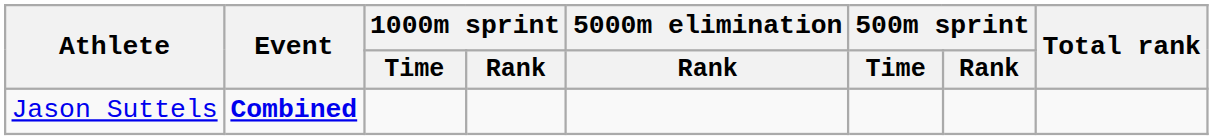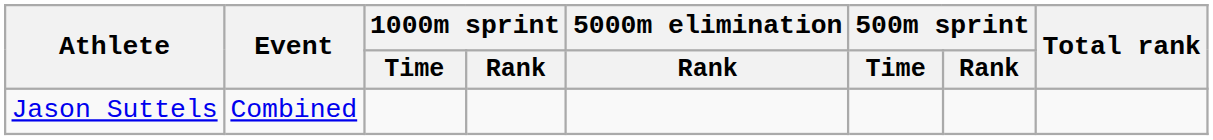row 3 | Event: bold -> normal
